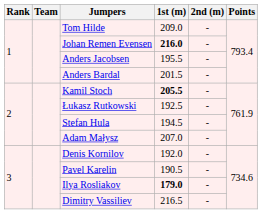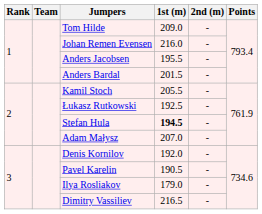Johan Remen Evensen | 1st (m): bold -> normal
Kamil Stoch | 1st (m): bold -> normal
Stefan Hula | 1st (m): normal -> bold
Ilya Rosliakov | 1st (m): bold -> normal
